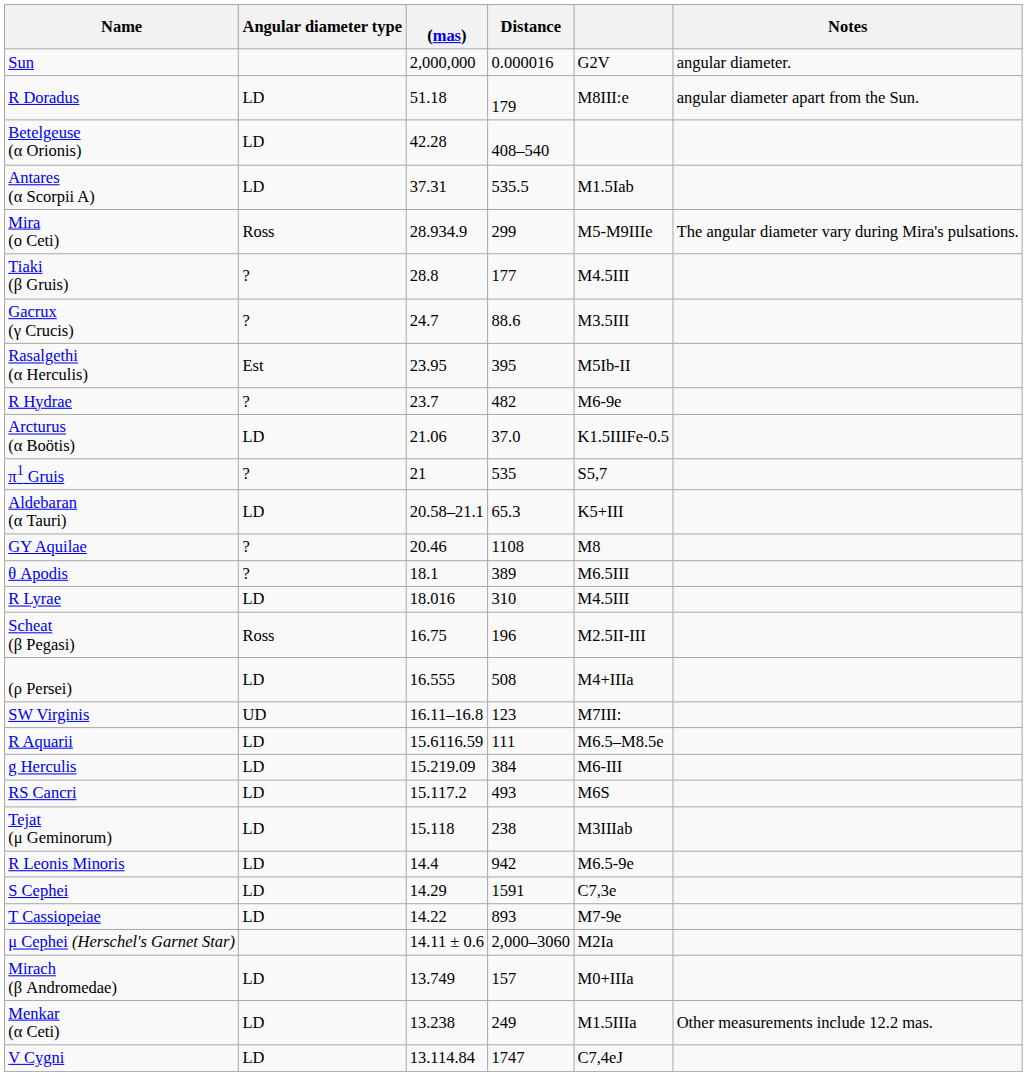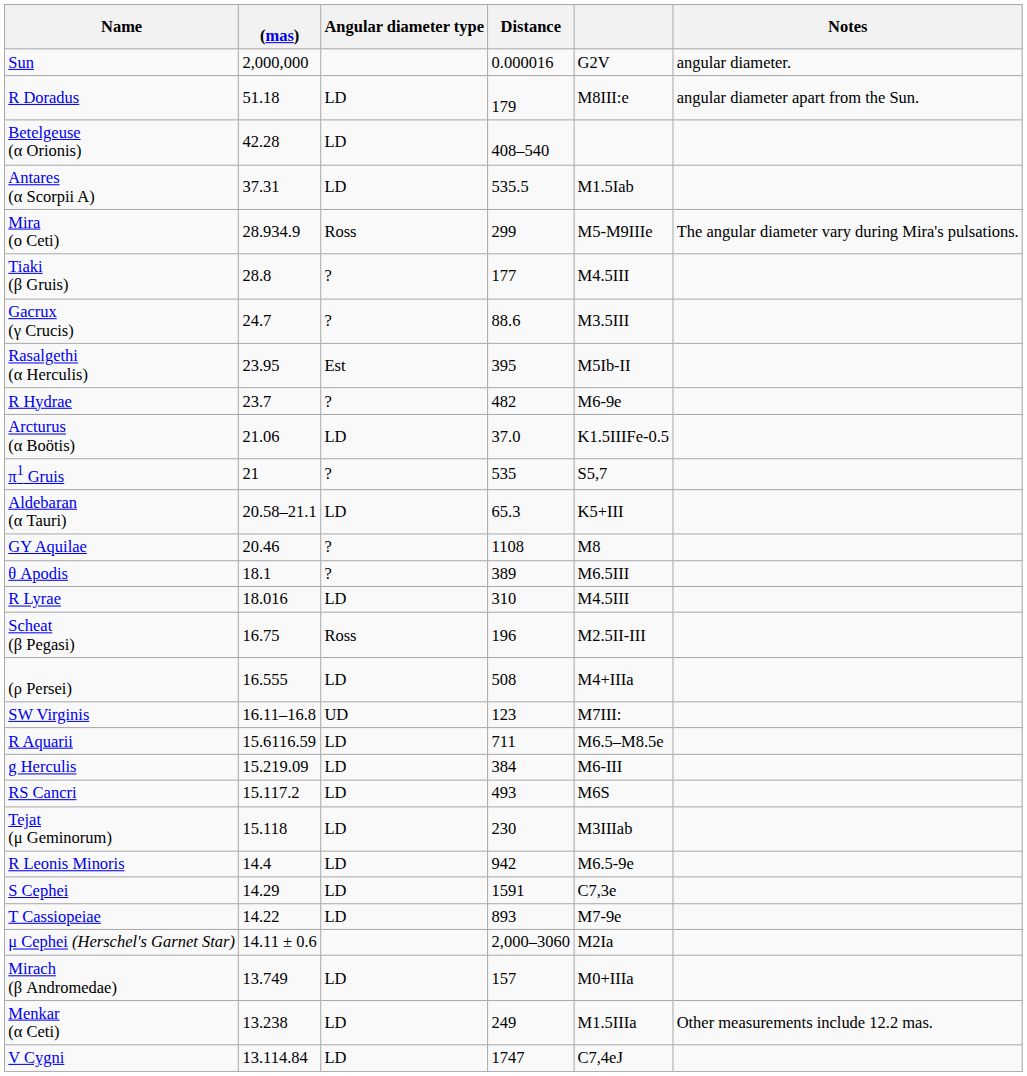columns swapped: (mas) <-> Angular diameter type
R Aquarii | Distance: 111 -> 711
Tejat (μ Geminorum) | Distance: 238 -> 230
